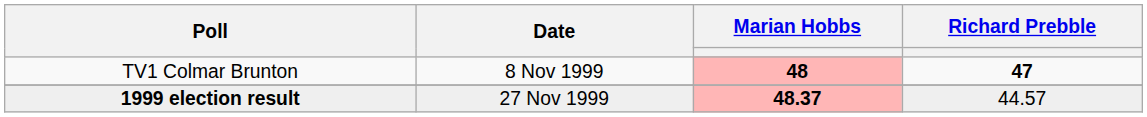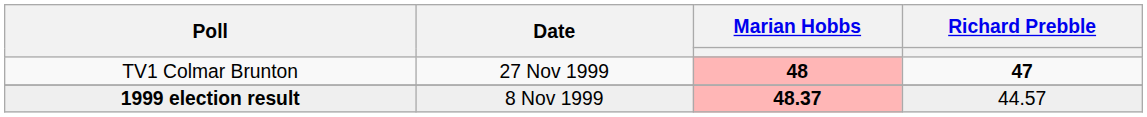TV1 Colmar Brunton | Date: 8 Nov 1999 -> 27 Nov 1999
1999 election result | Date: 27 Nov 1999 -> 8 Nov 1999
